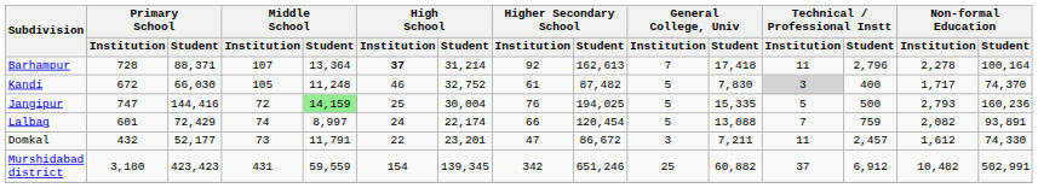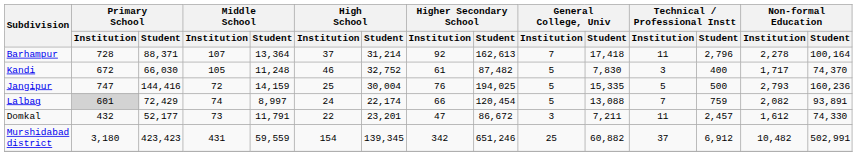Barhampur | High School / Institution: bold -> normal
Kandi | Technical / Professional Instt / Institution: lightgrey background -> no background
Jangipur | Middle School / Student: lightgreen background -> no background
Lalbag | Primary School / Institution: no background -> lightgrey background
